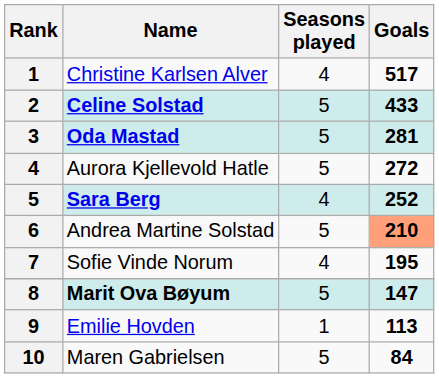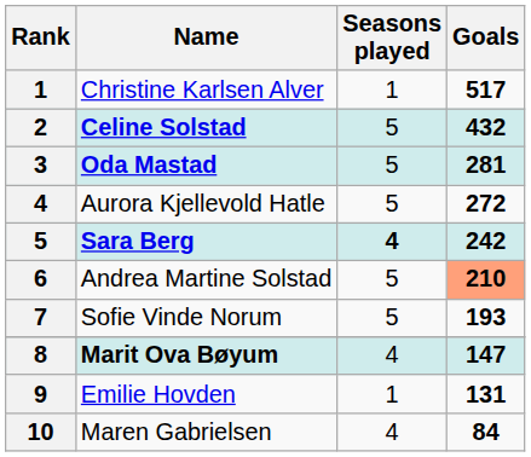Christine Karlsen Alver | Seasons played: 4 -> 1
Celine Solstad | Goals: 433 -> 432
Sara Berg | Seasons played: normal -> bold
Sara Berg | Goals: 252 -> 242
Sofie Vinde Norum | Seasons played: 4 -> 5
Sofie Vinde Norum | Goals: 195 -> 193
Marit Ova Bøyum | Seasons played: 5 -> 4
Emilie Hovden | Goals: 113 -> 131
Maren Gabrielsen | Seasons played: 5 -> 4
